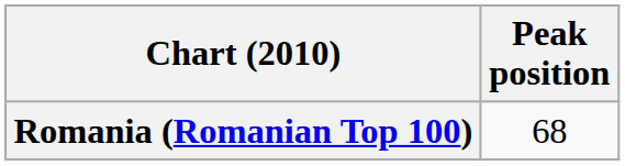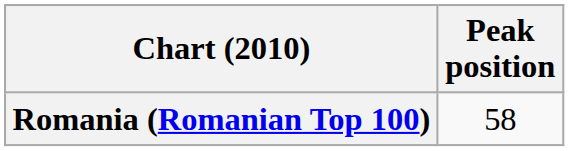Romania (Romanian Top 100) | Peak position: 68 -> 58
